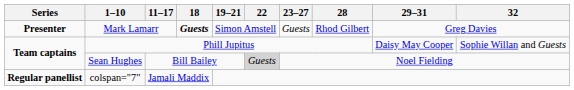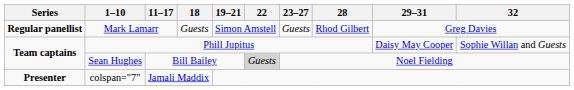Mark Lamarr | Series: Presenter -> Regular panellist
Mark Lamarr | 18: bold -> normal
colspan="7" | Series: Regular panellist -> Presenter
